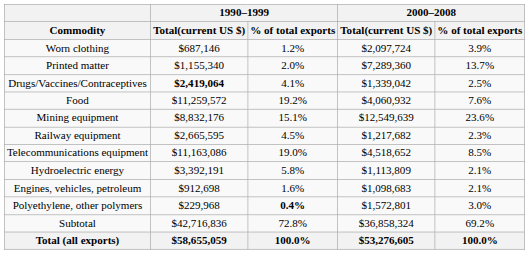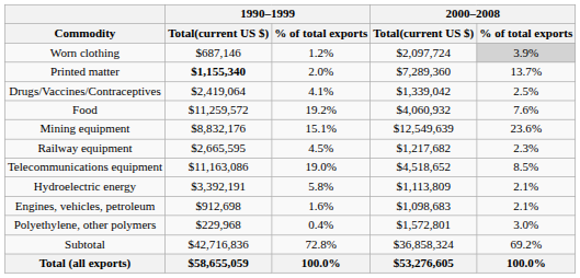Worn clothing | 2000–2008 / % of total exports: no background -> lightgrey background
Printed matter | 1990–1999 / Total(current US $): normal -> bold
Drugs/Vaccines/Contraceptives | 1990–1999 / Total(current US $): bold -> normal
Polyethylene, other polymers | 1990–1999 / % of total exports: bold -> normal
